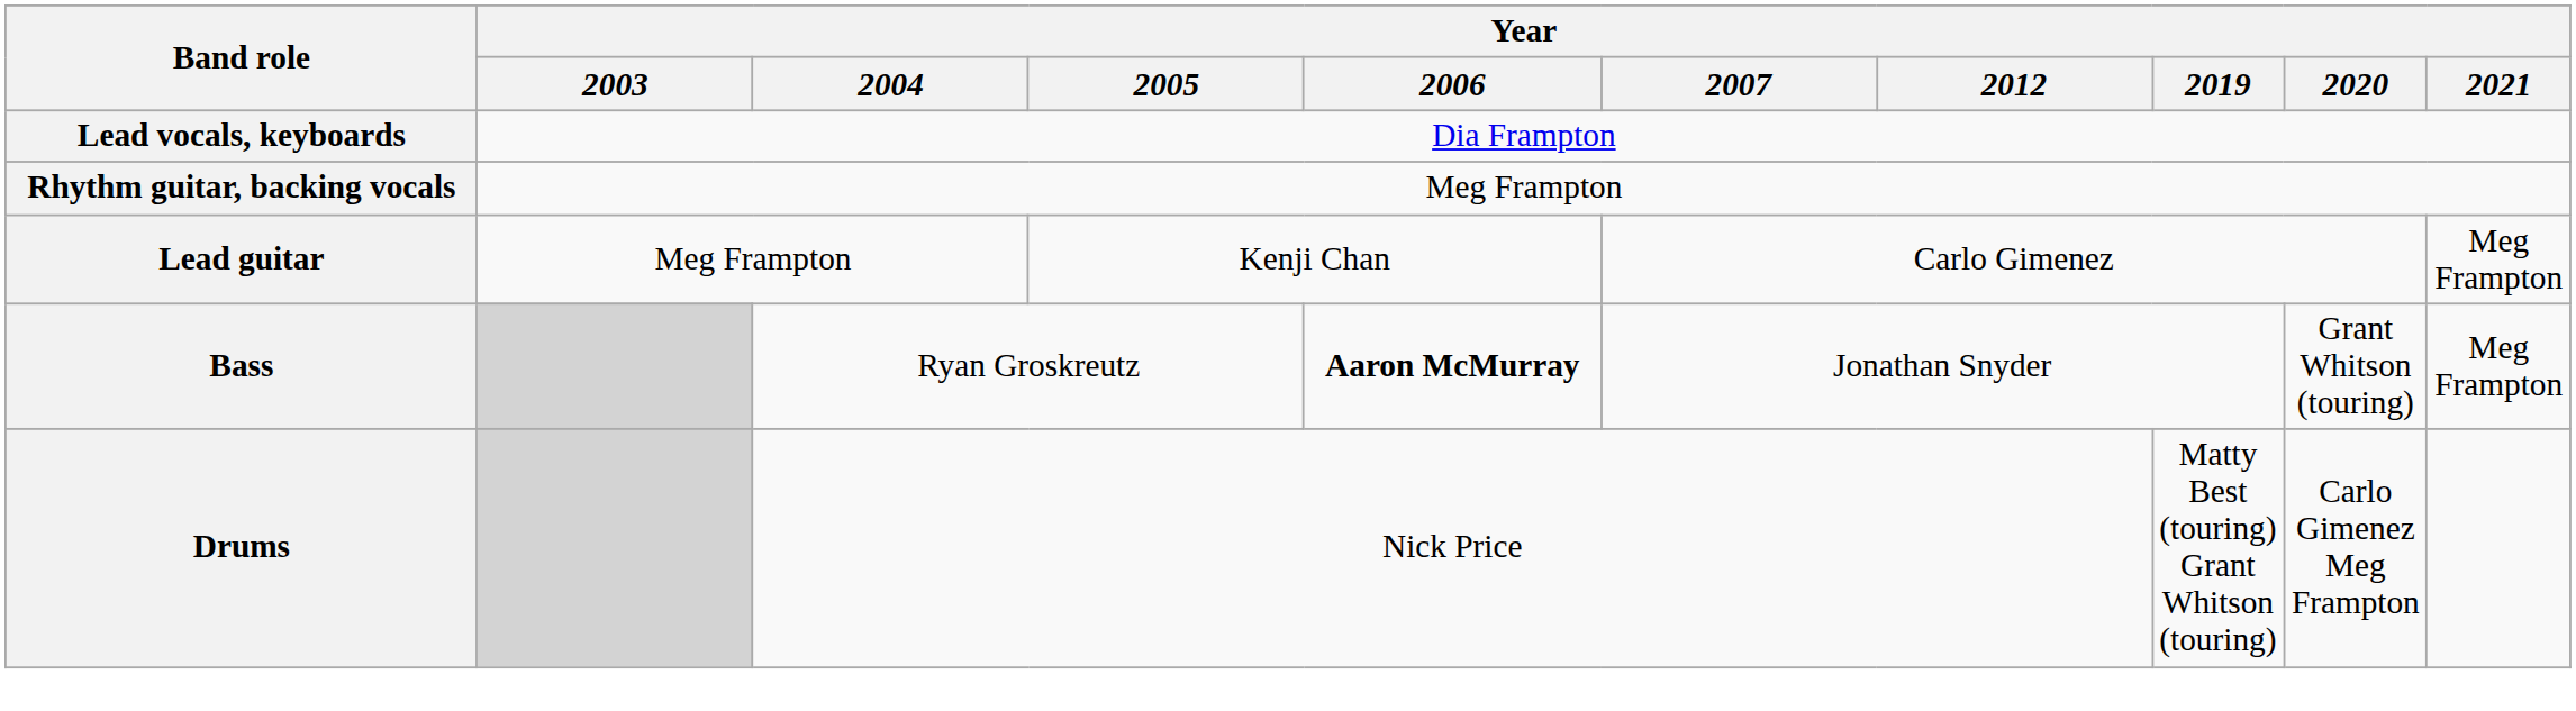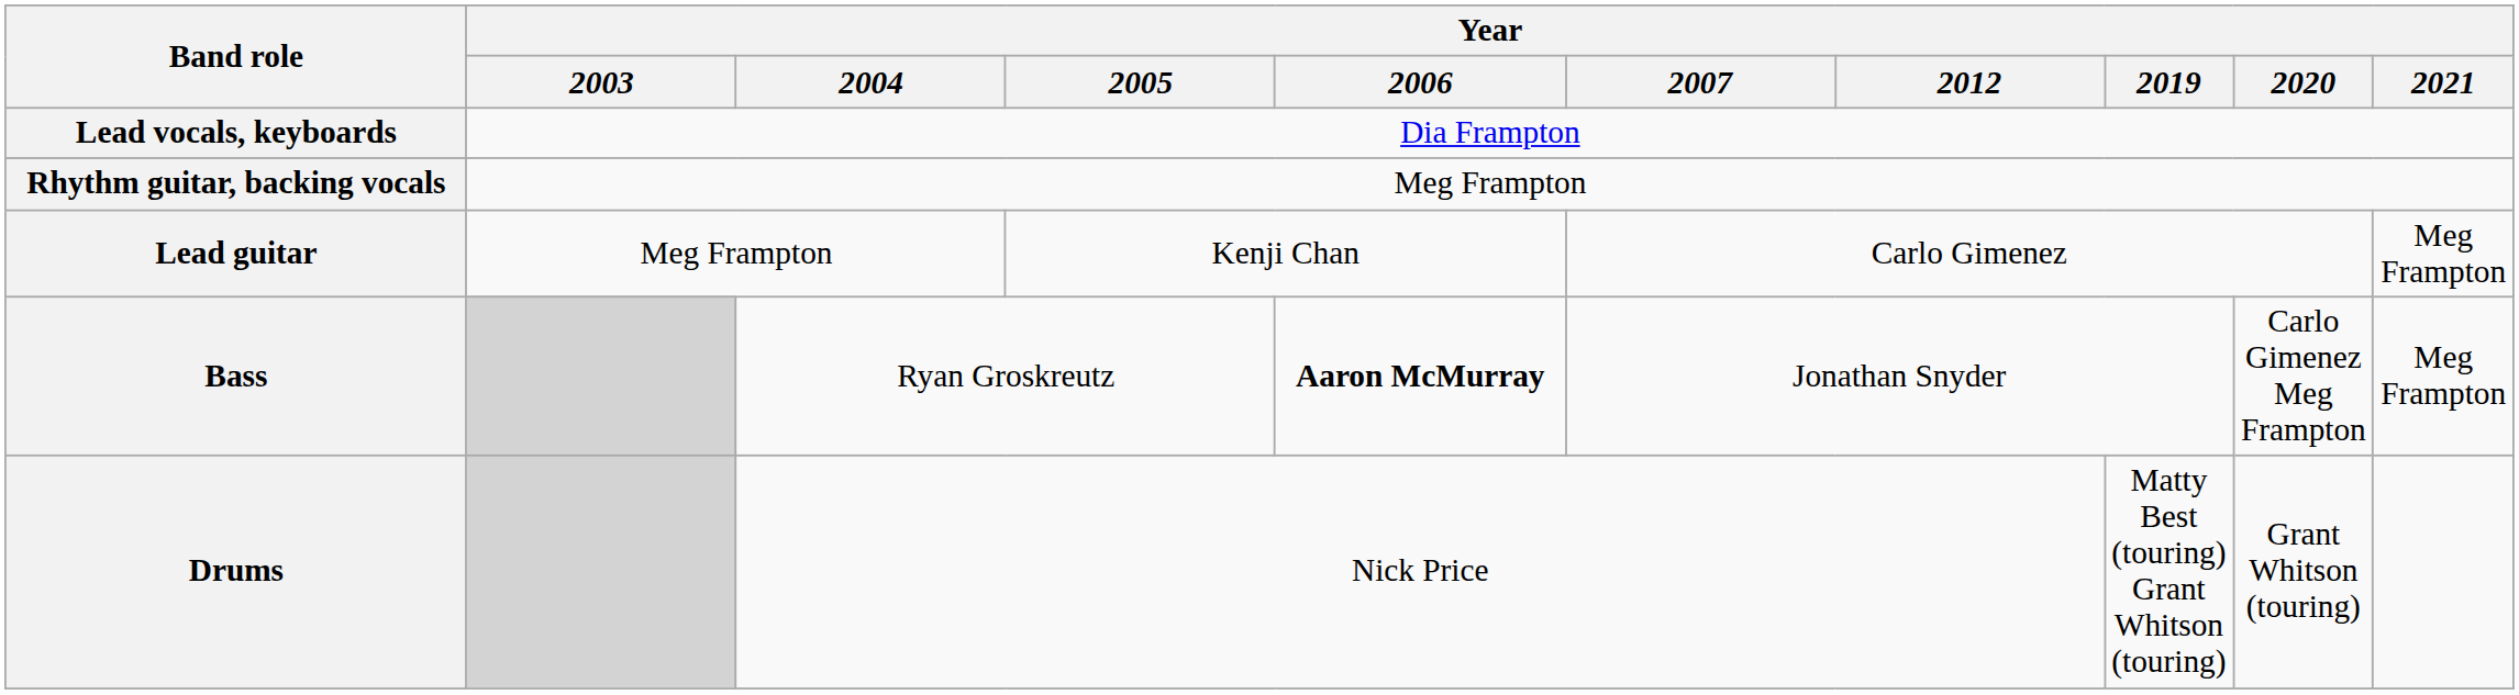Bass | Year / 2020: Grant Whitson (touring) -> Carlo Gimenez Meg Frampton
Drums | Year / 2020: Carlo Gimenez Meg Frampton -> Grant Whitson (touring)
